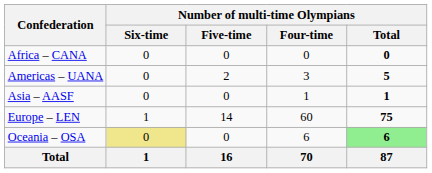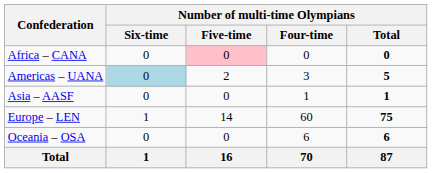Africa – CANA | Number of multi-time Olympians / Five-time: no background -> pink background
Americas – UANA | Number of multi-time Olympians / Six-time: no background -> lightblue background
Oceania – OSA | Number of multi-time Olympians / Six-time: khaki background -> no background
Oceania – OSA | Number of multi-time Olympians / Total: lightgreen background -> no background
